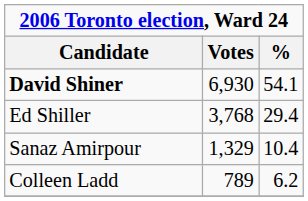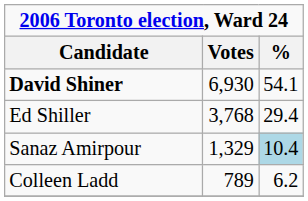Sanaz Amirpour | %: no background -> lightblue background
